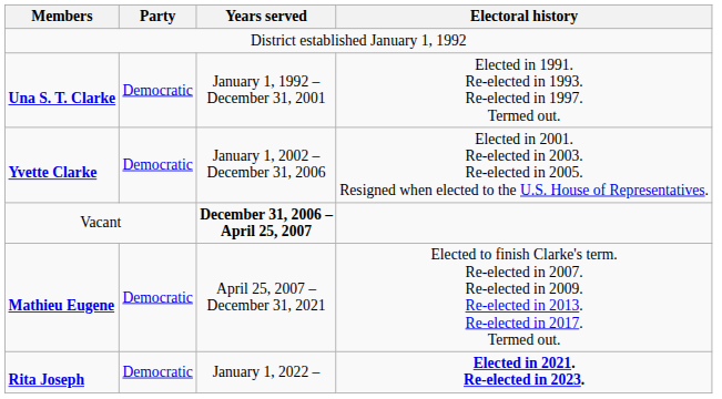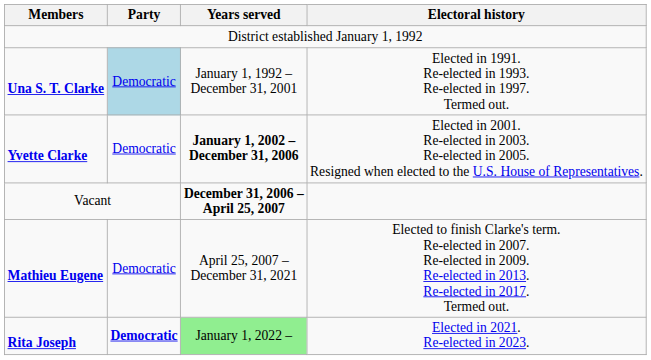Una S. T. Clarke | Party: no background -> lightblue background
Yvette Clarke | Years served: normal -> bold
Rita Joseph | Party: normal -> bold
Rita Joseph | Years served: no background -> lightgreen background
Rita Joseph | Electoral history: bold -> normal
